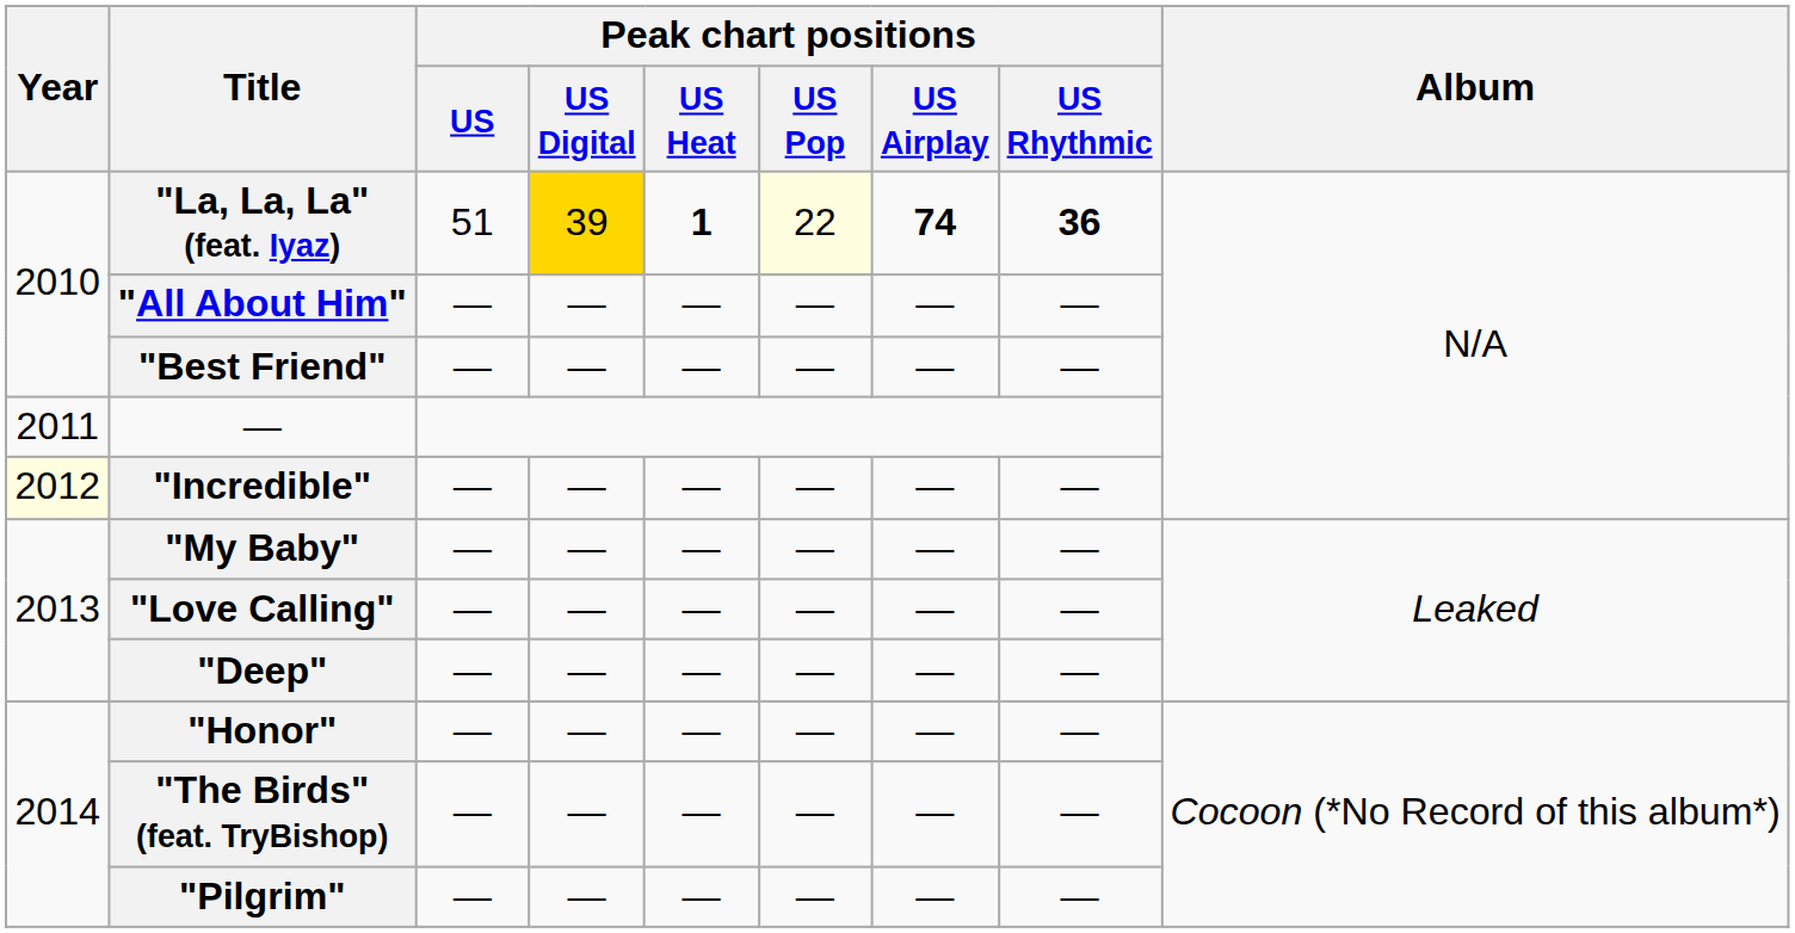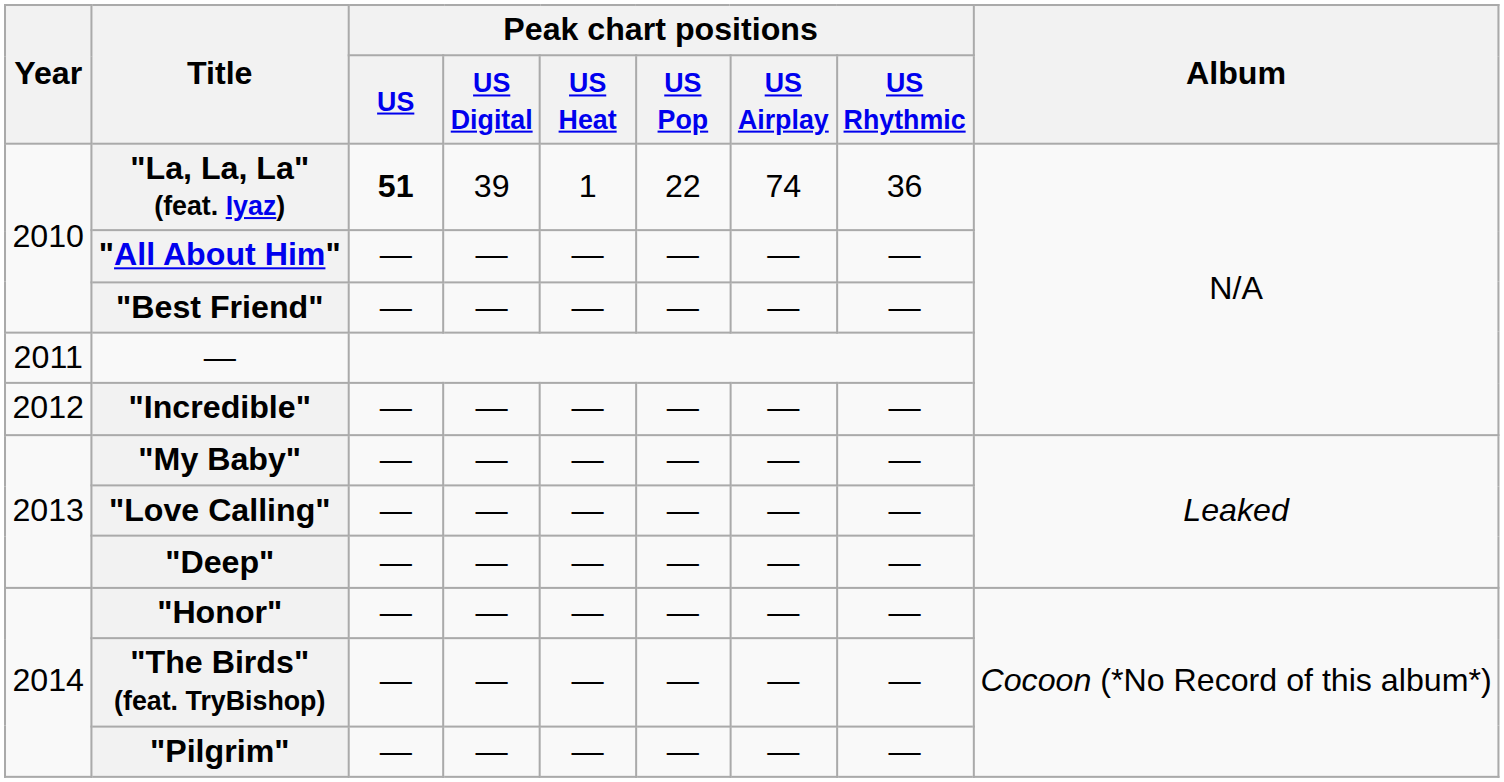"La, La, La" (feat. Iyaz) | Peak chart positions / US: normal -> bold
"La, La, La" (feat. Iyaz) | Peak chart positions / US Digital: gold background -> no background
"La, La, La" (feat. Iyaz) | Peak chart positions / US Heat: bold -> normal
"La, La, La" (feat. Iyaz) | Peak chart positions / US Pop: lightyellow background -> no background
"La, La, La" (feat. Iyaz) | Peak chart positions / US Airplay: bold -> normal
"La, La, La" (feat. Iyaz) | Peak chart positions / US Rhythmic: bold -> normal
"Incredible" | Year: lightyellow background -> no background
